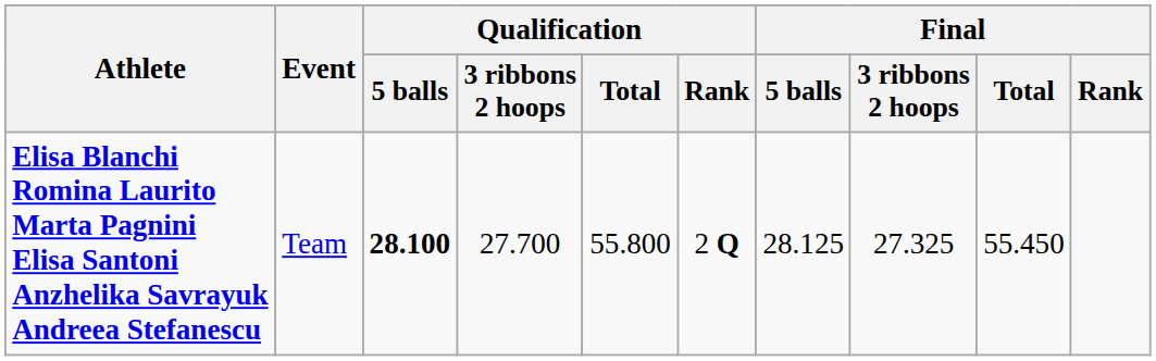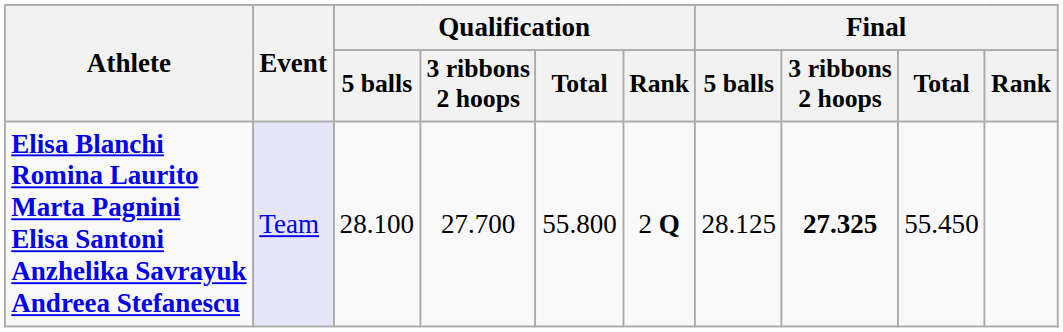row 3 | Event: no background -> lavender background
row 3 | Qualification / 5 balls: bold -> normal
row 3 | Final / 3 ribbons 2 hoops: normal -> bold
